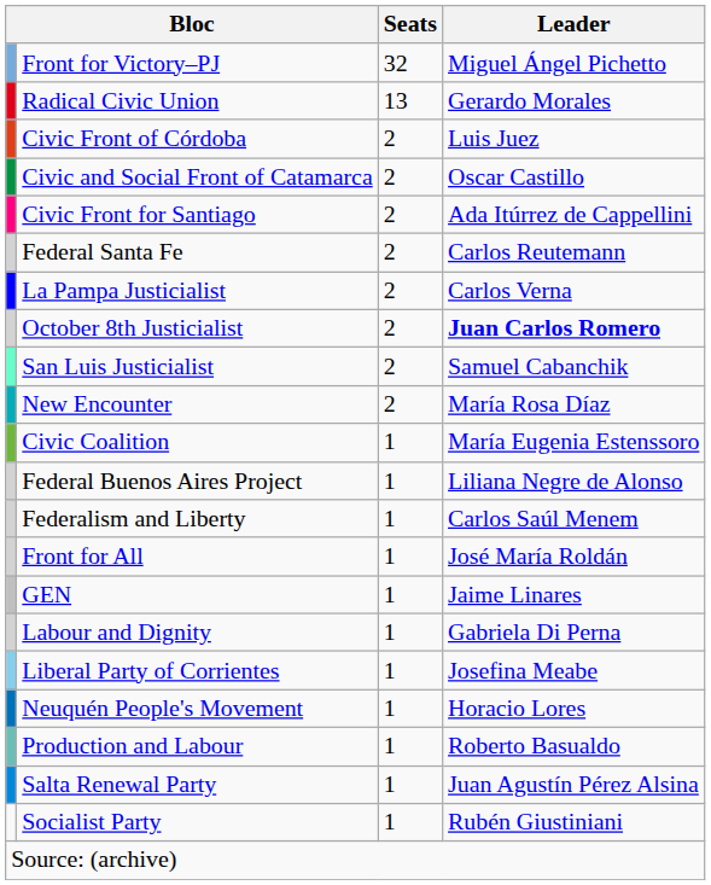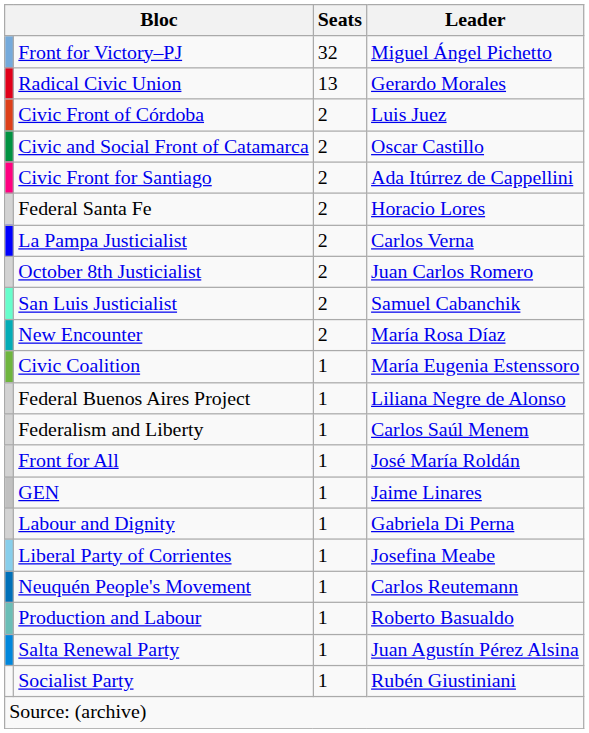Federal Santa Fe | Leader: Carlos Reutemann -> Horacio Lores
October 8th Justicialist | Leader: bold -> normal
Neuquén People's Movement | Leader: Horacio Lores -> Carlos Reutemann
